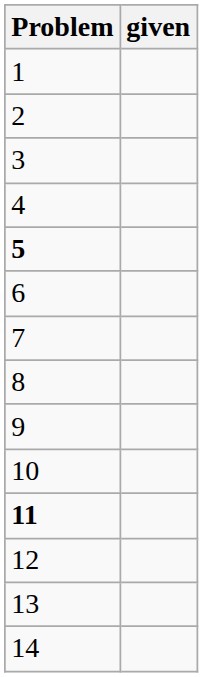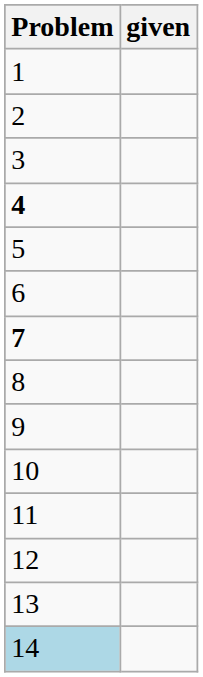4 | Problem: normal -> bold
5 | Problem: bold -> normal
7 | Problem: normal -> bold
11 | Problem: bold -> normal
14 | Problem: no background -> lightblue background
